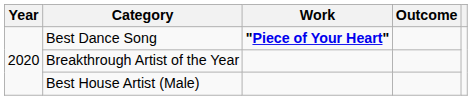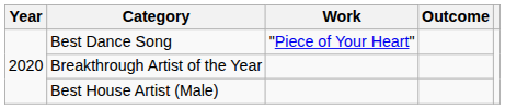Best Dance Song | Work: bold -> normal
